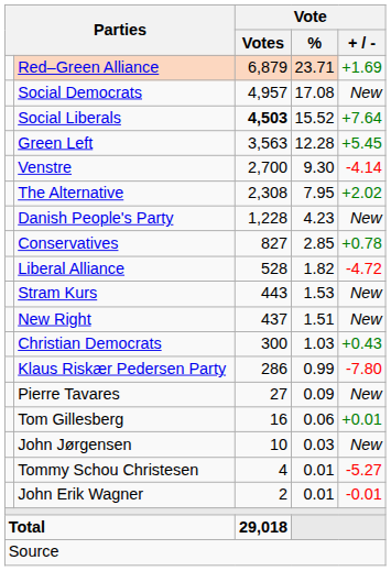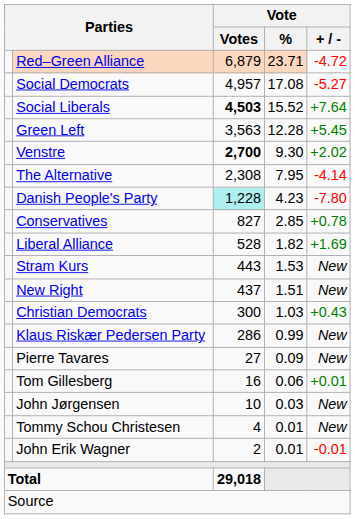Red–Green Alliance | Vote / + / -: +1.69 -> -4.72
Social Democrats | Vote / + / -: New -> -5.27
Venstre | Vote / Votes: normal -> bold
Venstre | Vote / + / -: -4.14 -> +2.02
The Alternative | Vote / + / -: +2.02 -> -4.14
Danish People's Party | Vote / Votes: no background -> paleturquoise background
Danish People's Party | Vote / + / -: New -> -7.80
Liberal Alliance | Vote / + / -: -4.72 -> +1.69
Klaus Riskær Pedersen Party | Vote / + / -: -7.80 -> New
Tommy Schou Christesen | Vote / + / -: -5.27 -> New
